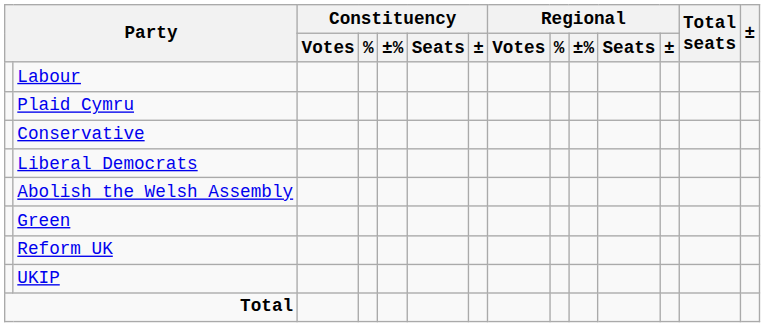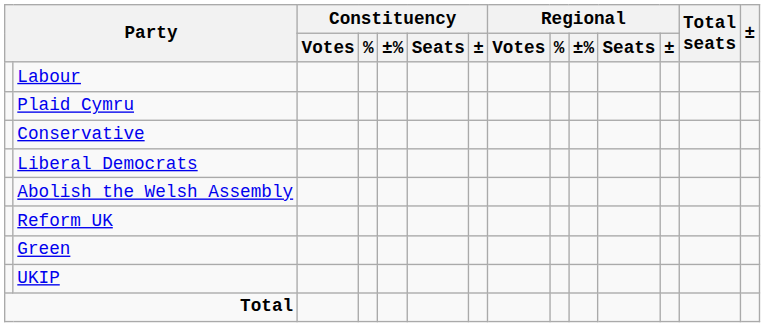rows swapped: Green <-> Reform UK
